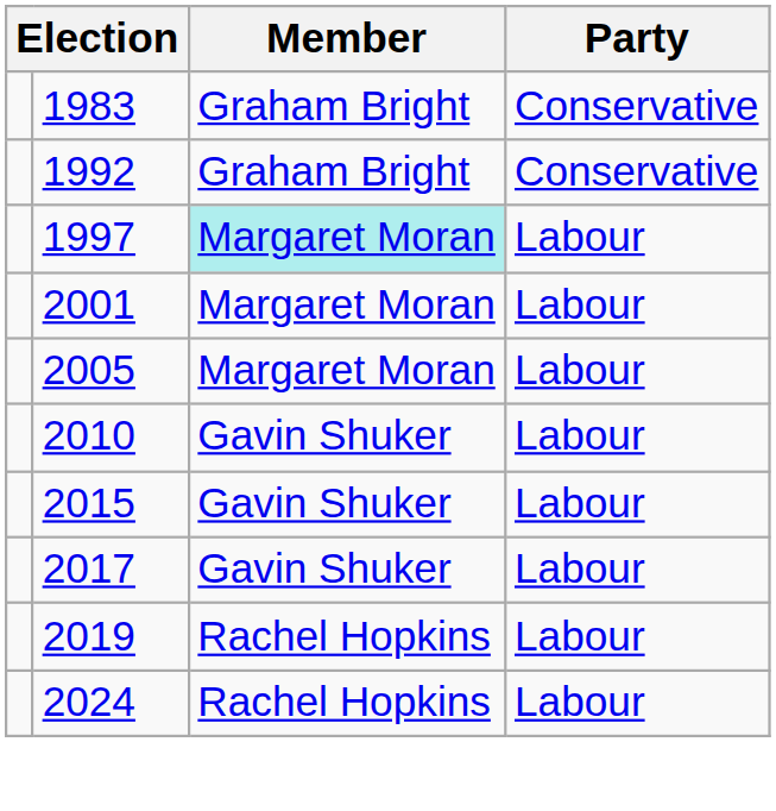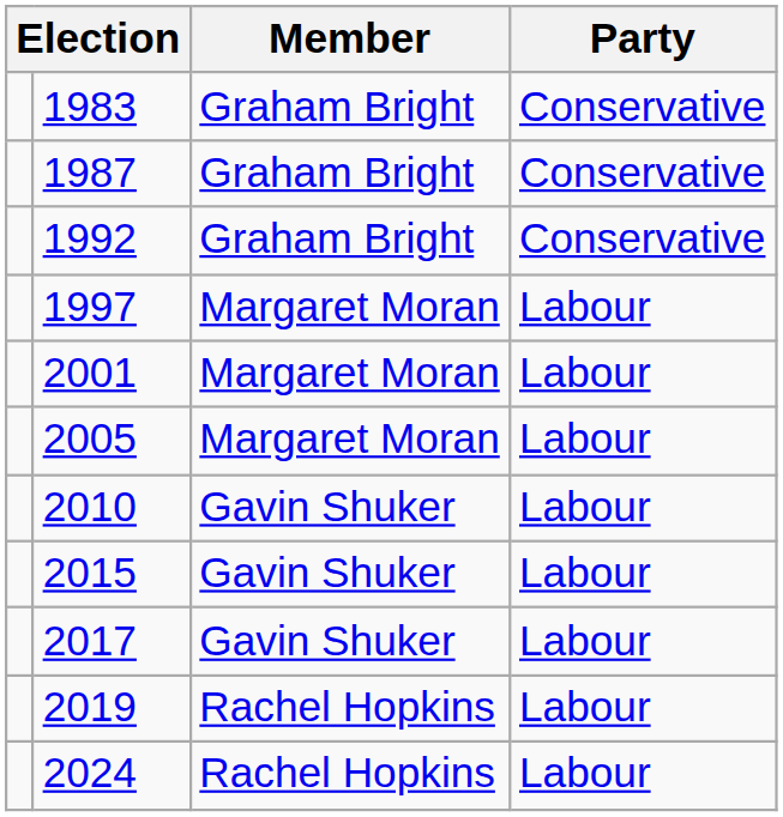+ row: 1987 | Graham Bright | Conservative
1997 | Member: paleturquoise background -> no background
